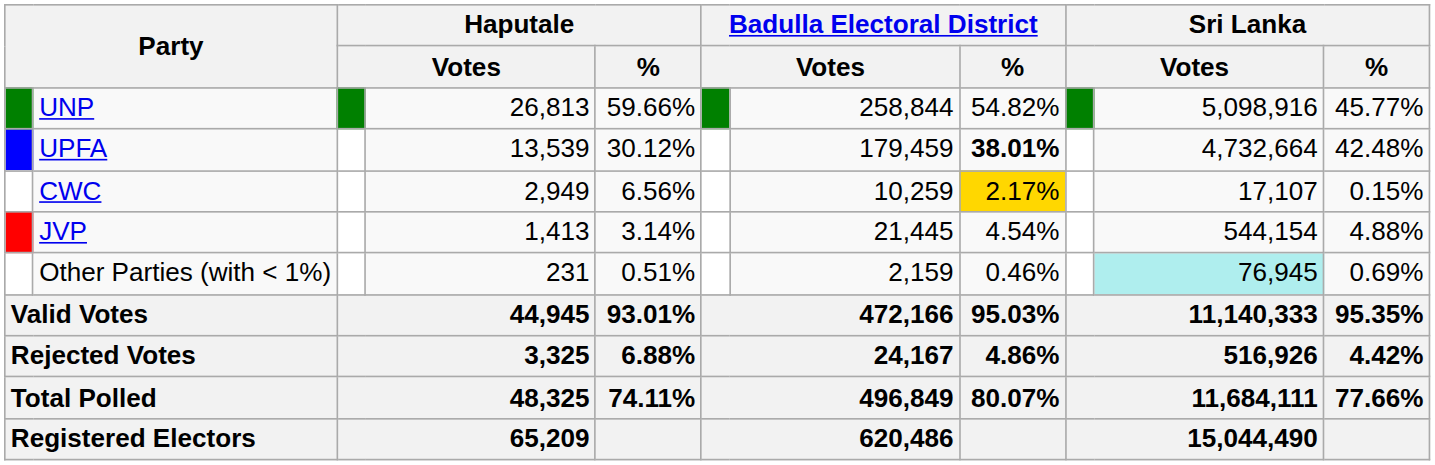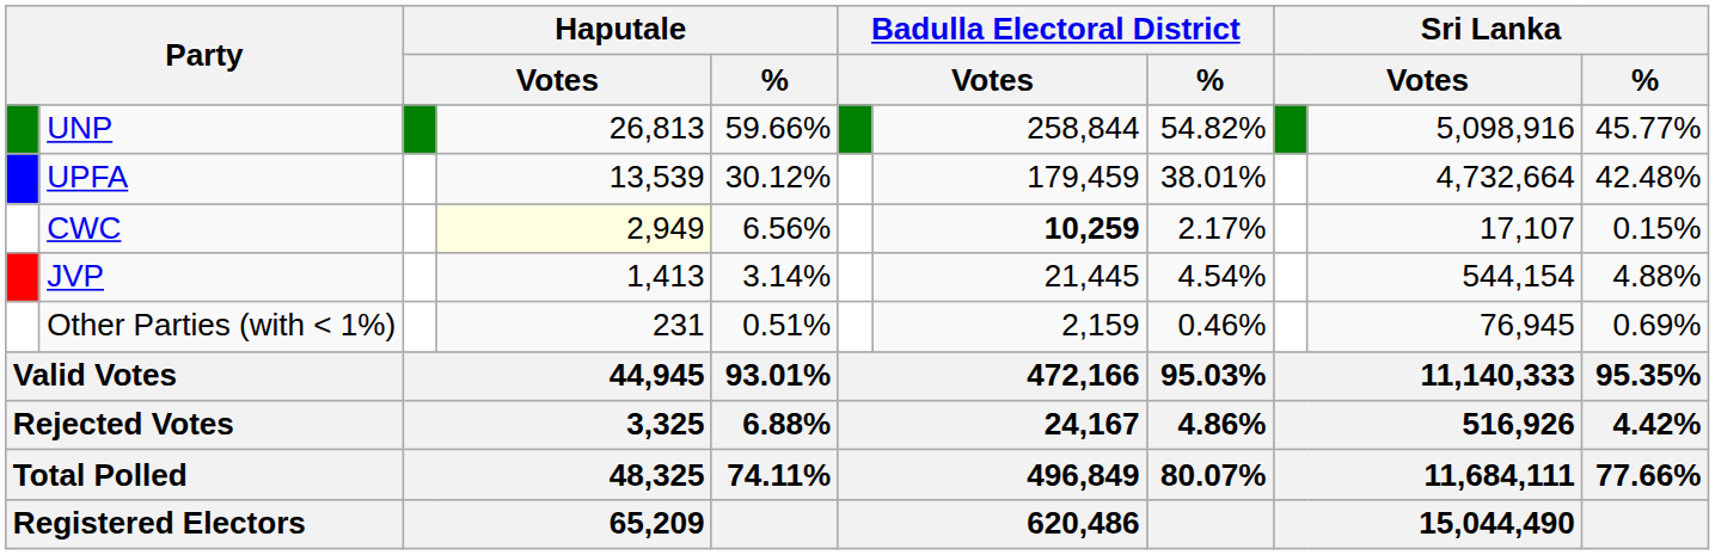UPFA | Badulla Electoral District / %: bold -> normal
CWC | column 4: no background -> lightyellow background
CWC | column 7: normal -> bold
CWC | Badulla Electoral District / %: gold background -> no background
Other Parties (with < 1%) | column 10: paleturquoise background -> no background
